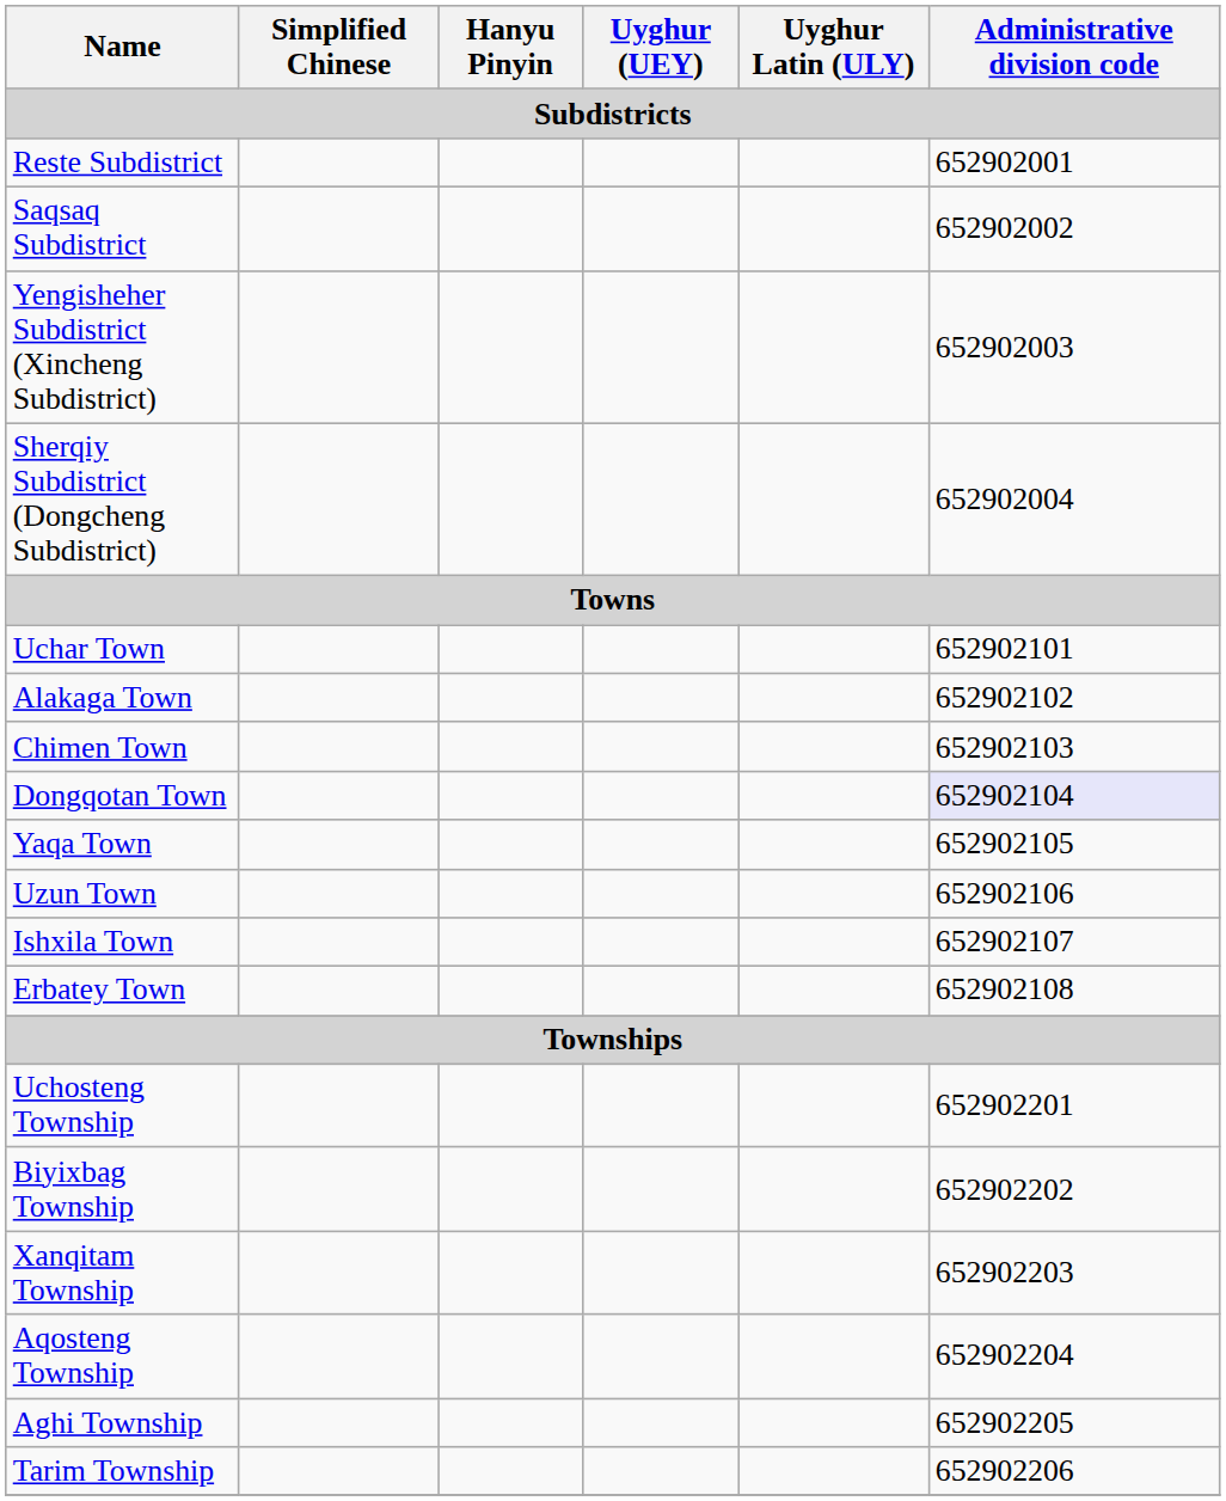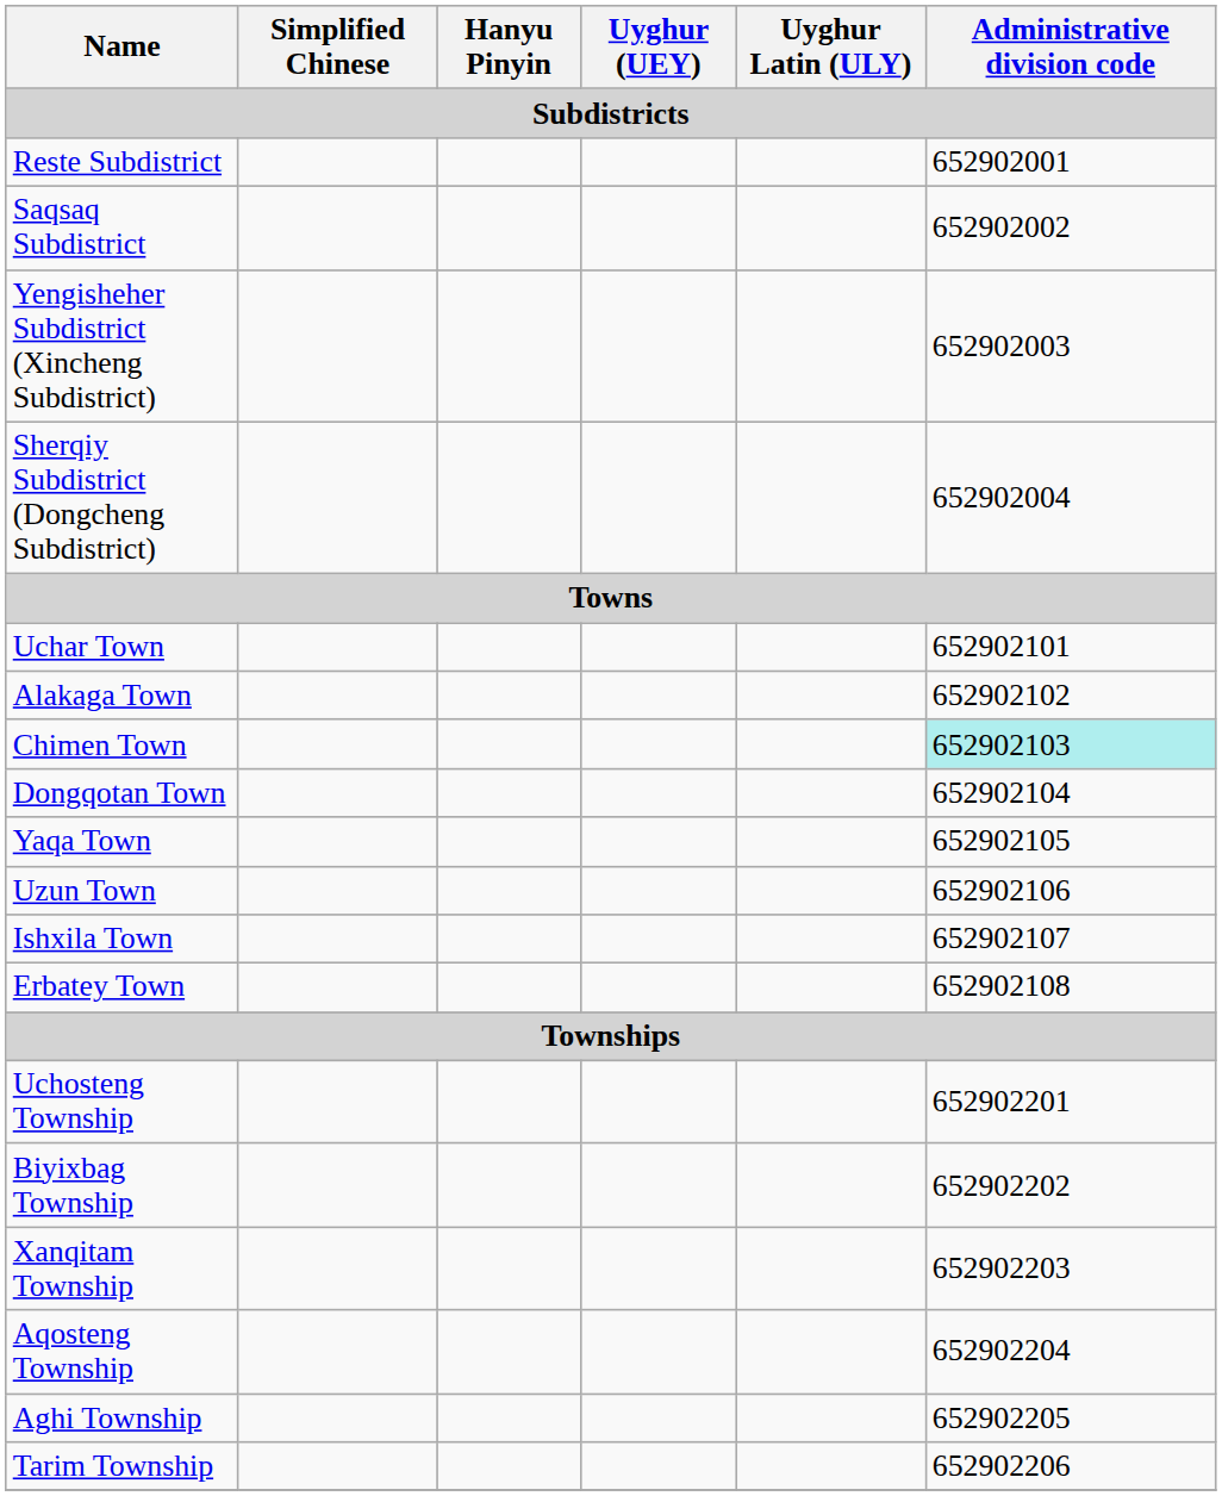Chimen Town | Administrative division code: no background -> paleturquoise background
Dongqotan Town | Administrative division code: lavender background -> no background
